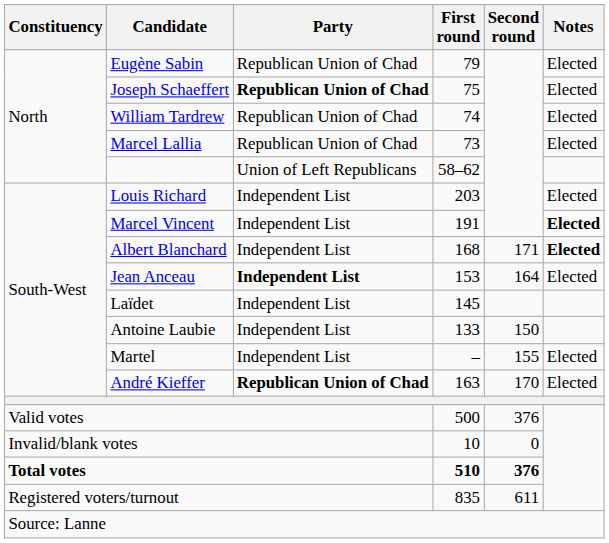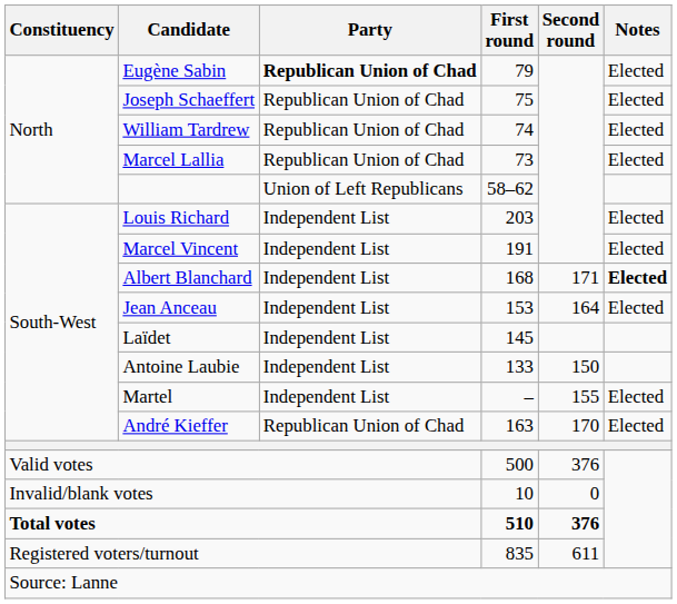Eugène Sabin | Party: normal -> bold
Joseph Schaeffert | Party: bold -> normal
Marcel Vincent | Notes: bold -> normal
Jean Anceau | Party: bold -> normal
André Kieffer | Party: bold -> normal
